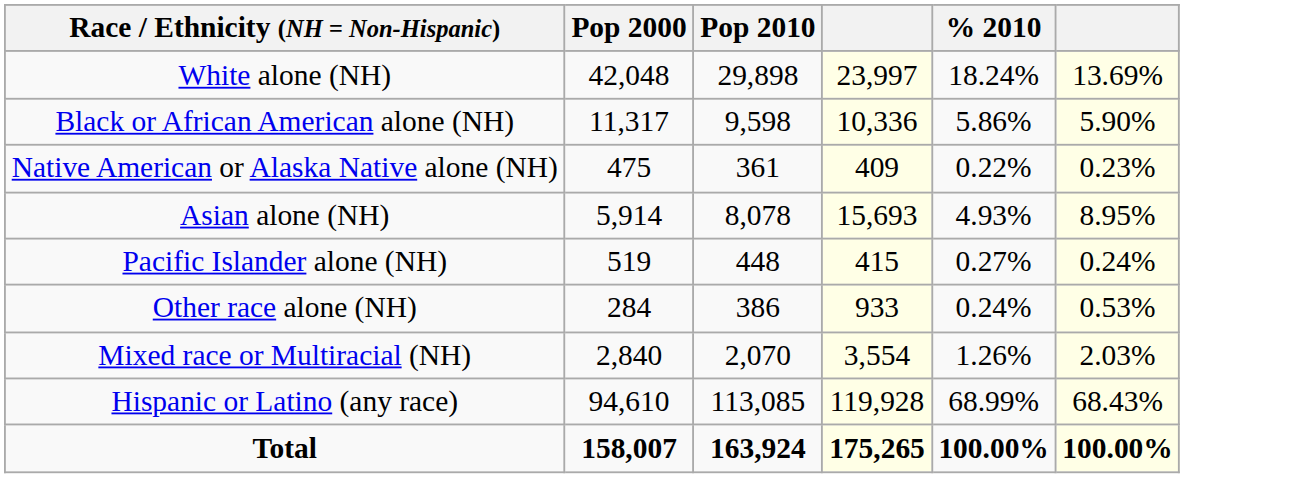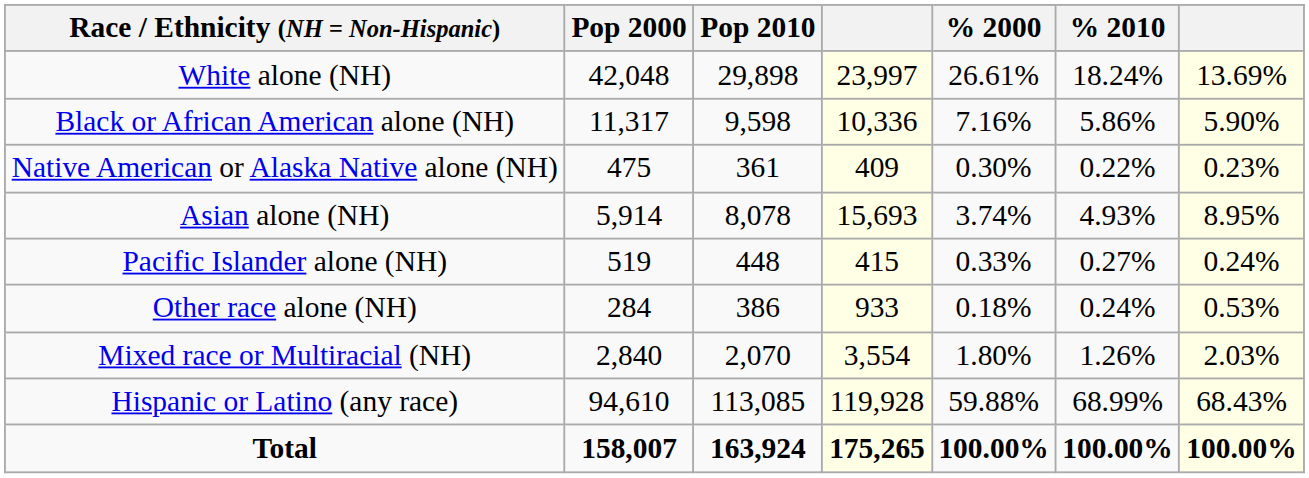+ column: % 2000 | 26.61% | 7.16% | 0.30% | 3.74% | 0.33% | 0.18% | 1.80% | 59.88% | 100.00%
